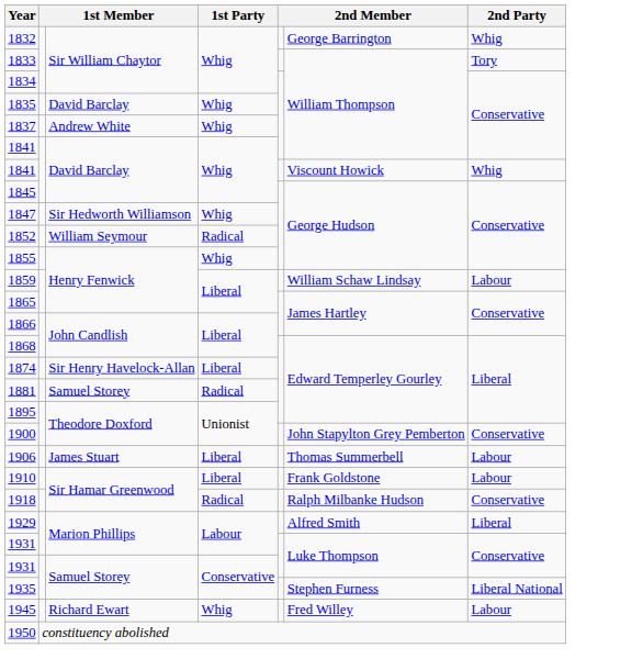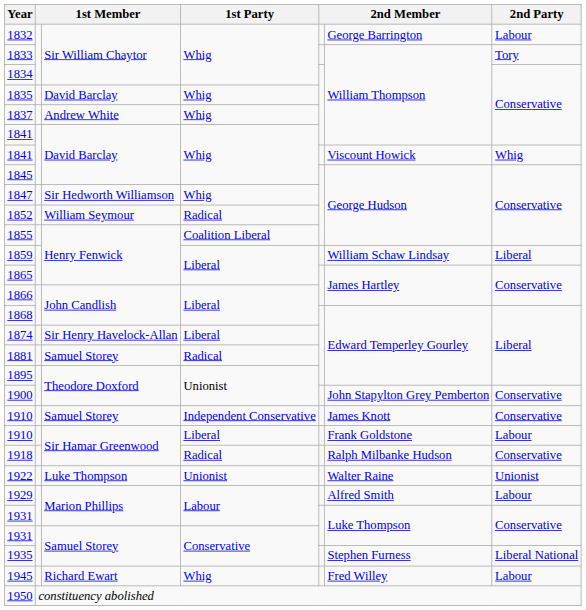1832 | 2nd Party: Whig -> Labour
1855 | 1st Party: Whig -> Coalition Liberal
1859 | 2nd Party: Labour -> Liberal
- row: 1906 | James Stuart | Liberal | Thomas Summerbell | Labour
+ row: 1910 | Samuel Storey | Independent Conservative | James Knott | Conservative
+ row: 1922 | Luke Thompson | Unionist | Walter Raine | Unionist
1929 | 2nd Party: Liberal -> Labour
